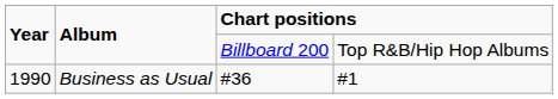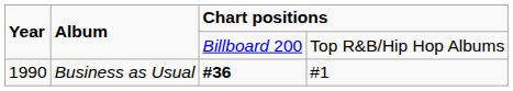1990 | column 3: normal -> bold
